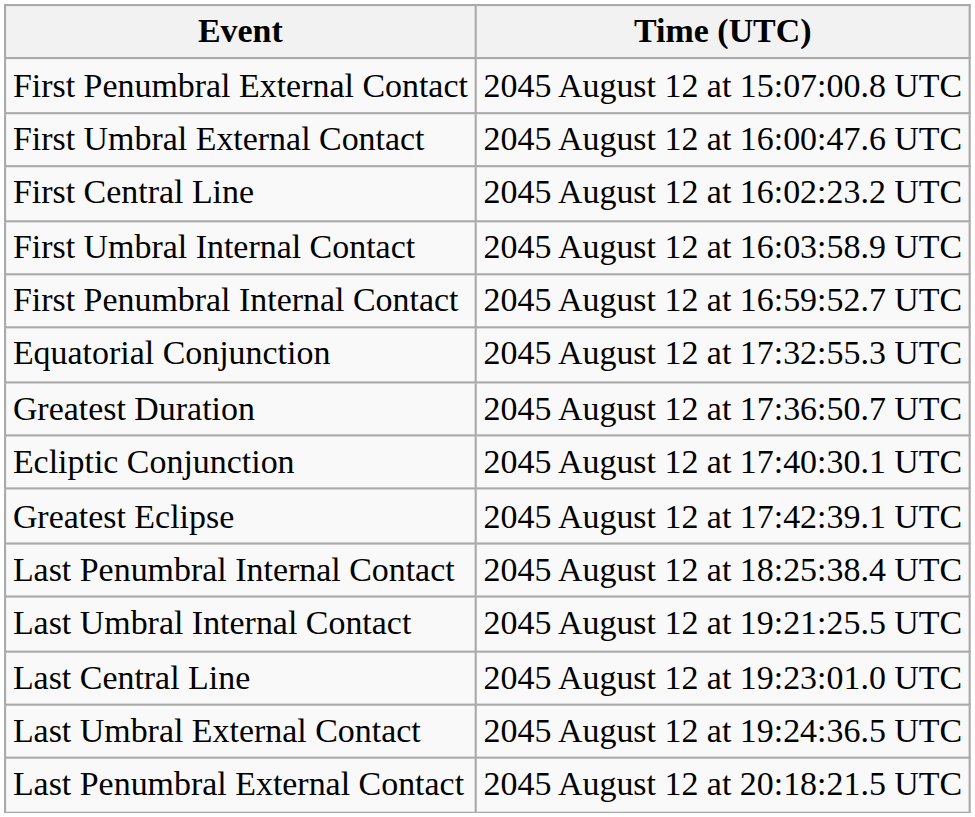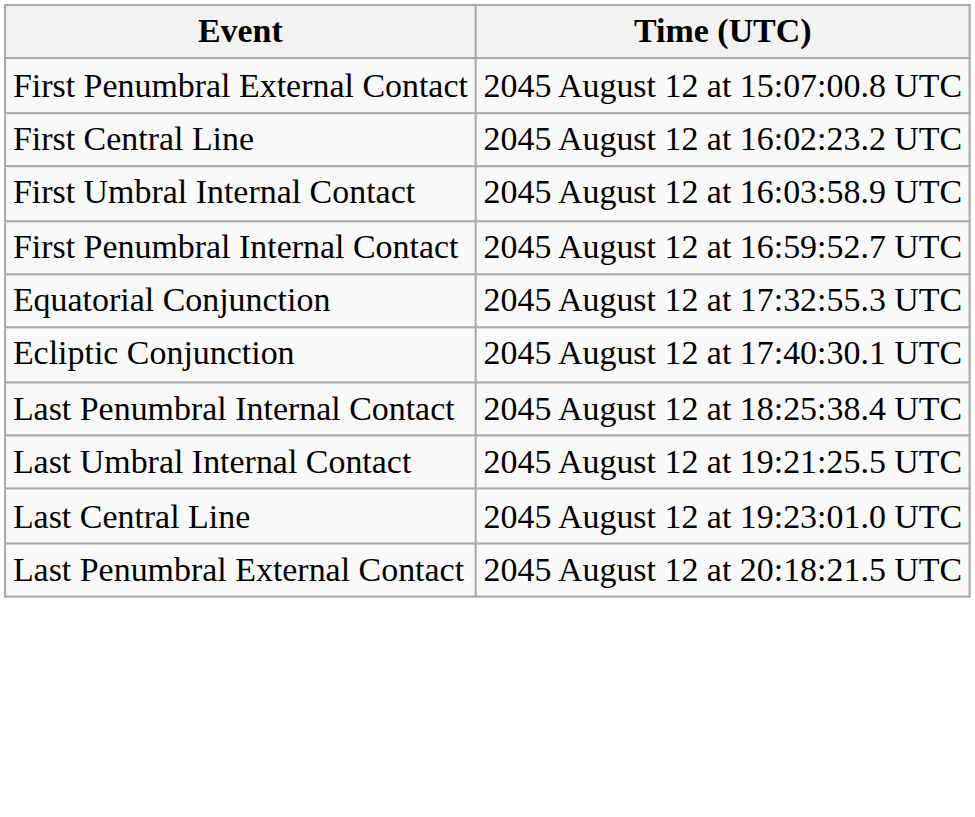- row: First Umbral External Contact | 2045 August 12 at 16:00:47.6 UTC
- row: Greatest Duration | 2045 August 12 at 17:36:50.7 UTC
- row: Greatest Eclipse | 2045 August 12 at 17:42:39.1 UTC
- row: Last Umbral External Contact | 2045 August 12 at 19:24:36.5 UTC
